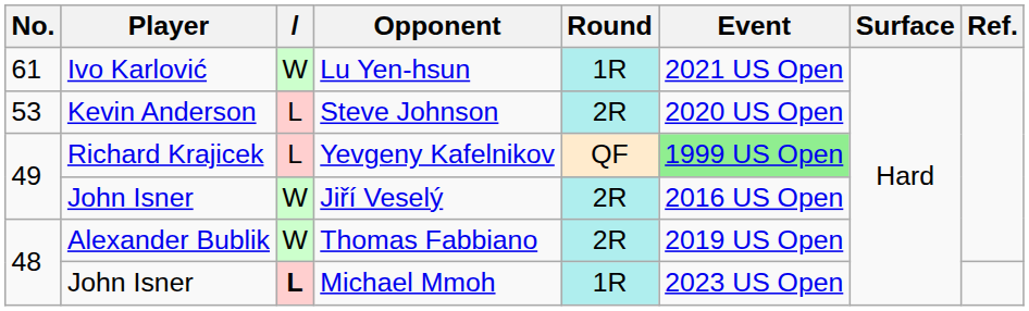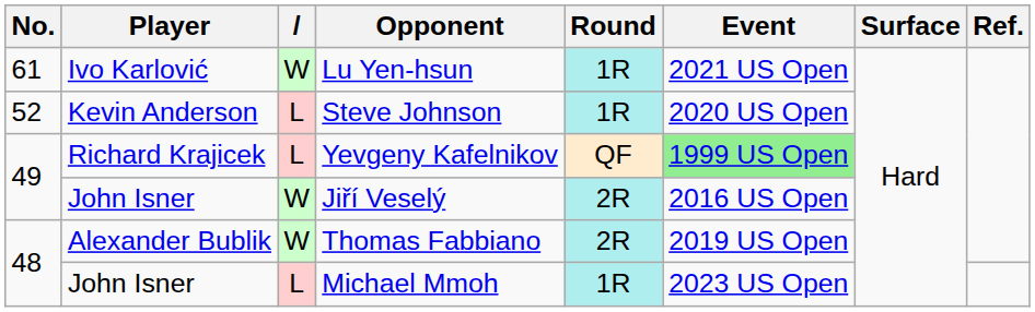Steve Johnson | No.: 53 -> 52
Steve Johnson | Round: 2R -> 1R
Michael Mmoh | column 3: bold -> normal
